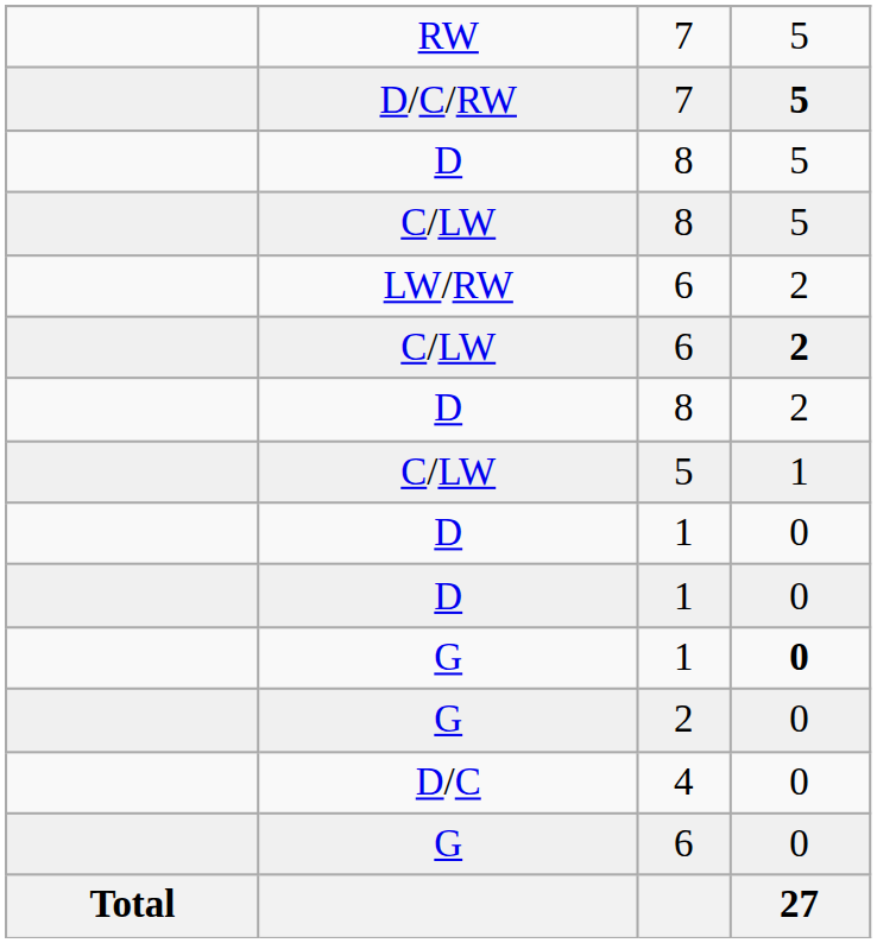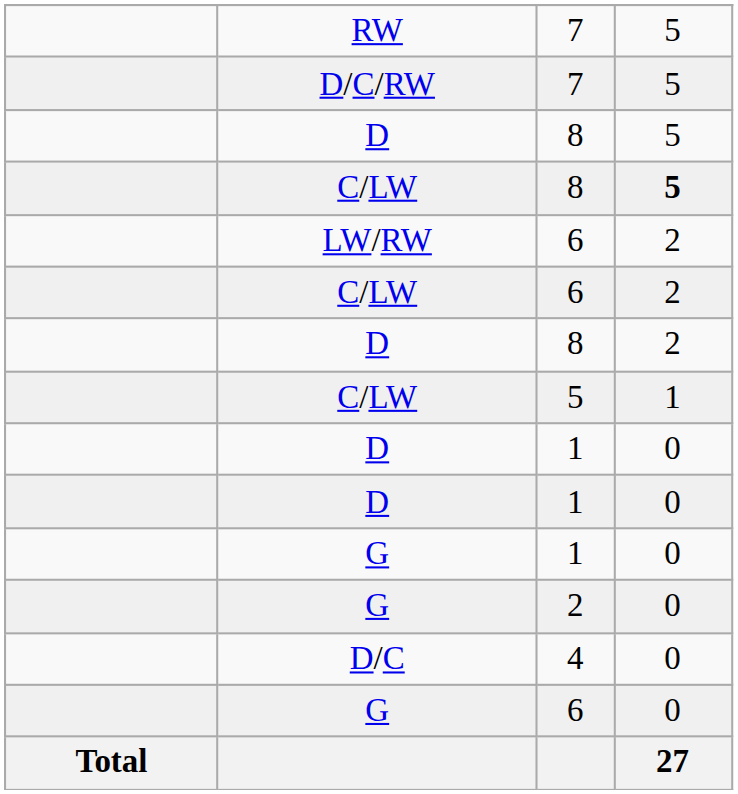D/C/RW | column 4: bold -> normal
C/LW / 8 | column 4: normal -> bold
C/LW / 6 | column 4: bold -> normal
G / 1 | column 4: bold -> normal
